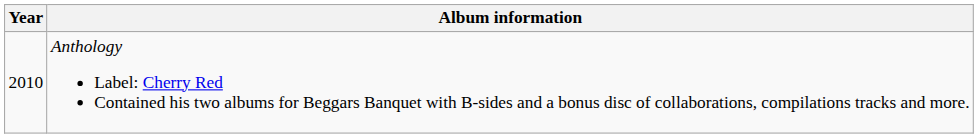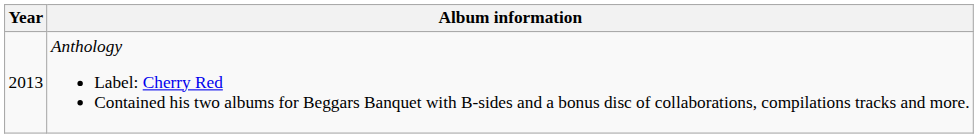row 2 | Year: 2010 -> 2013
